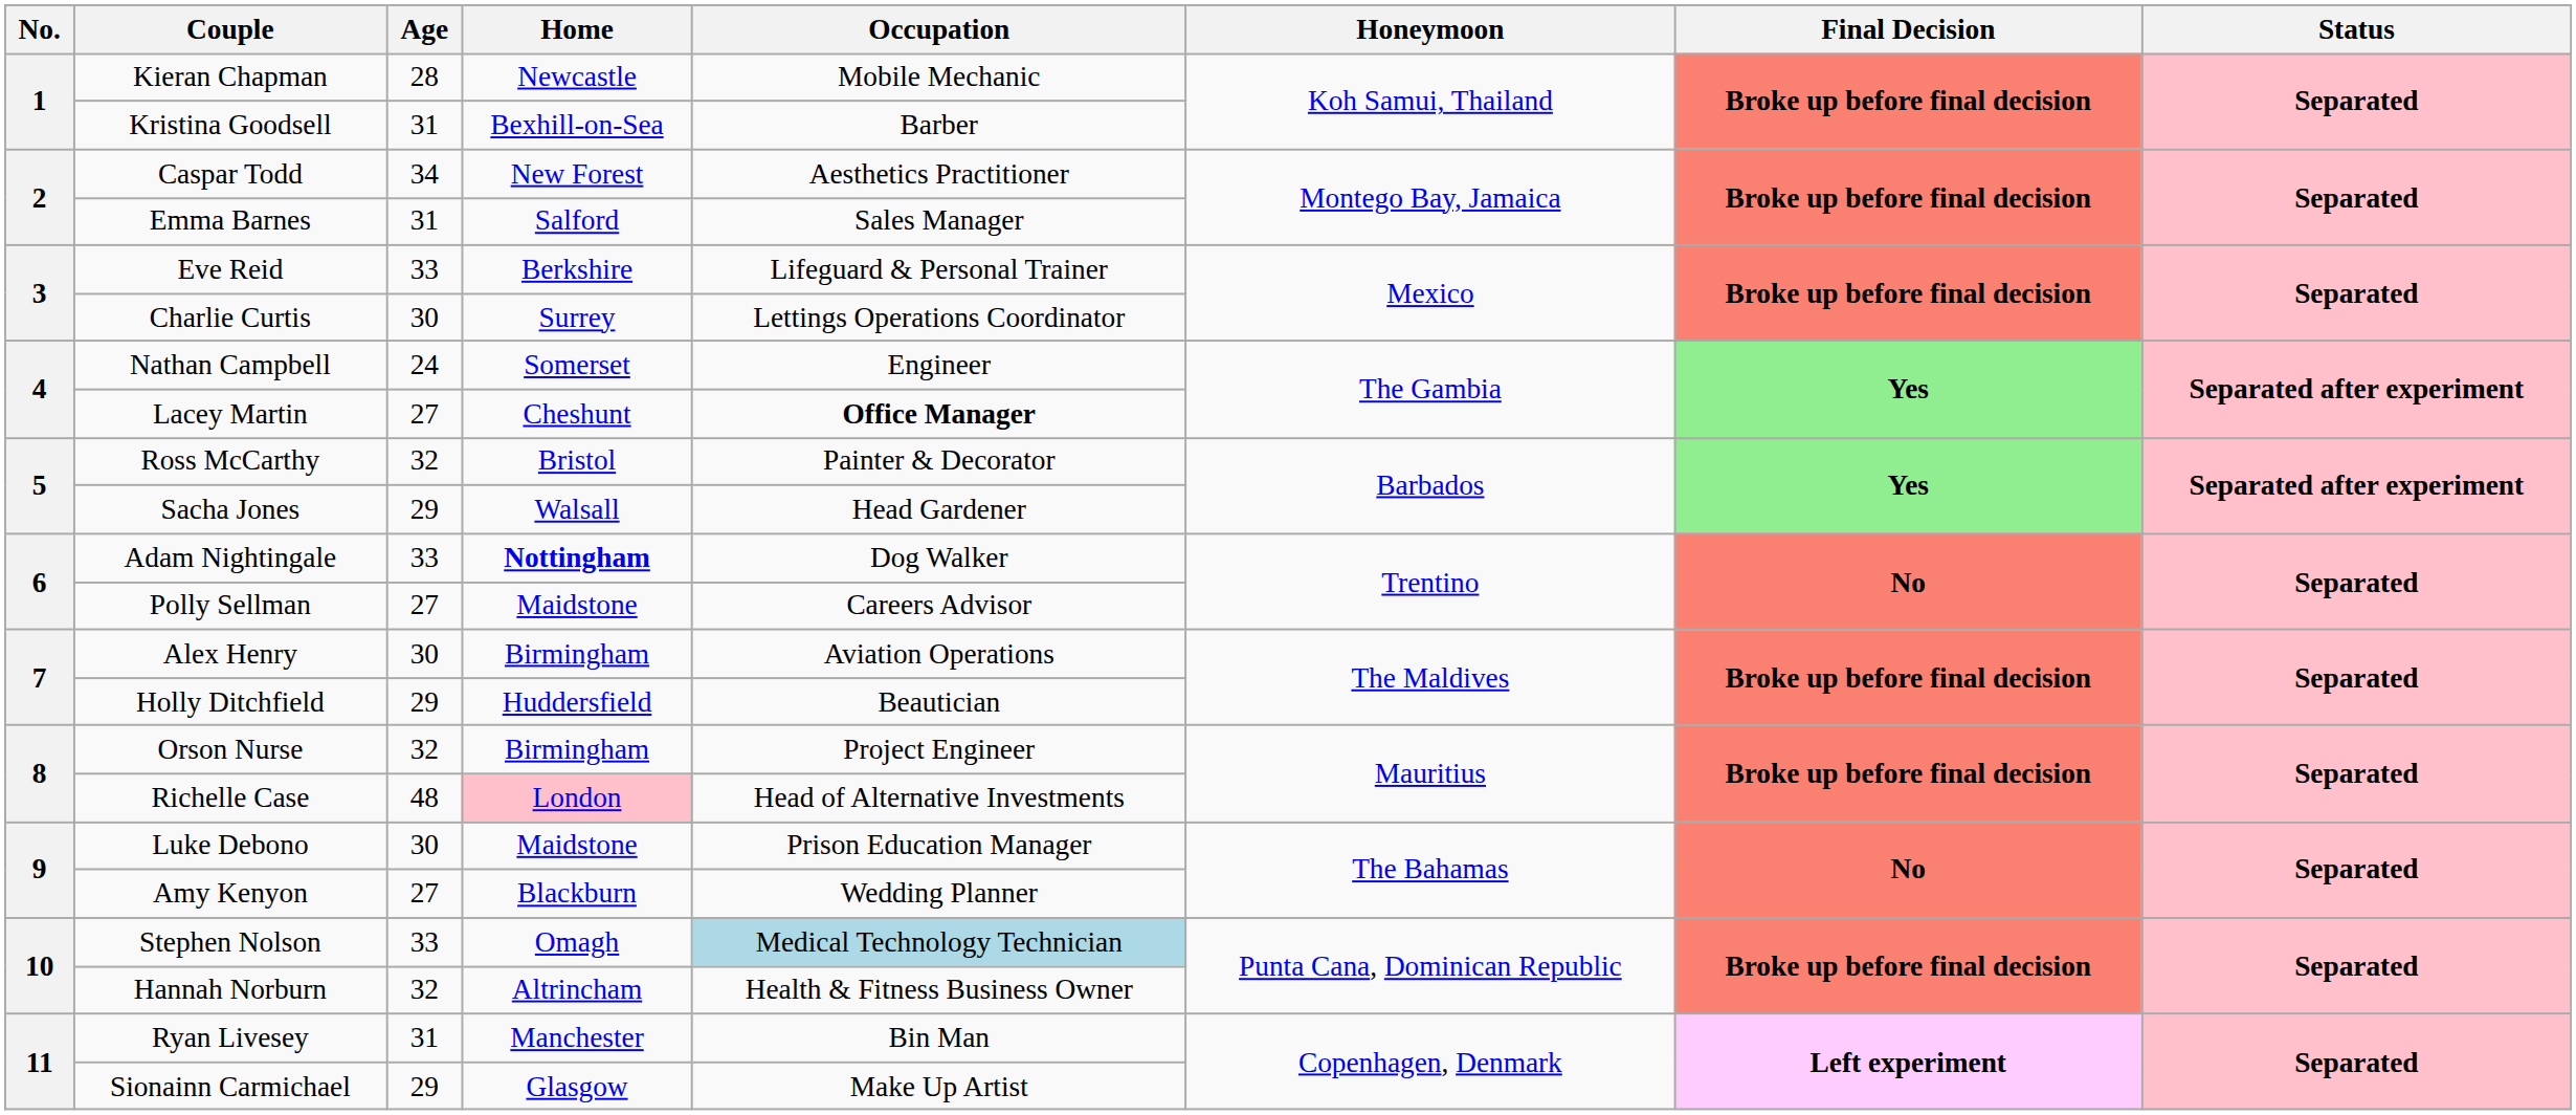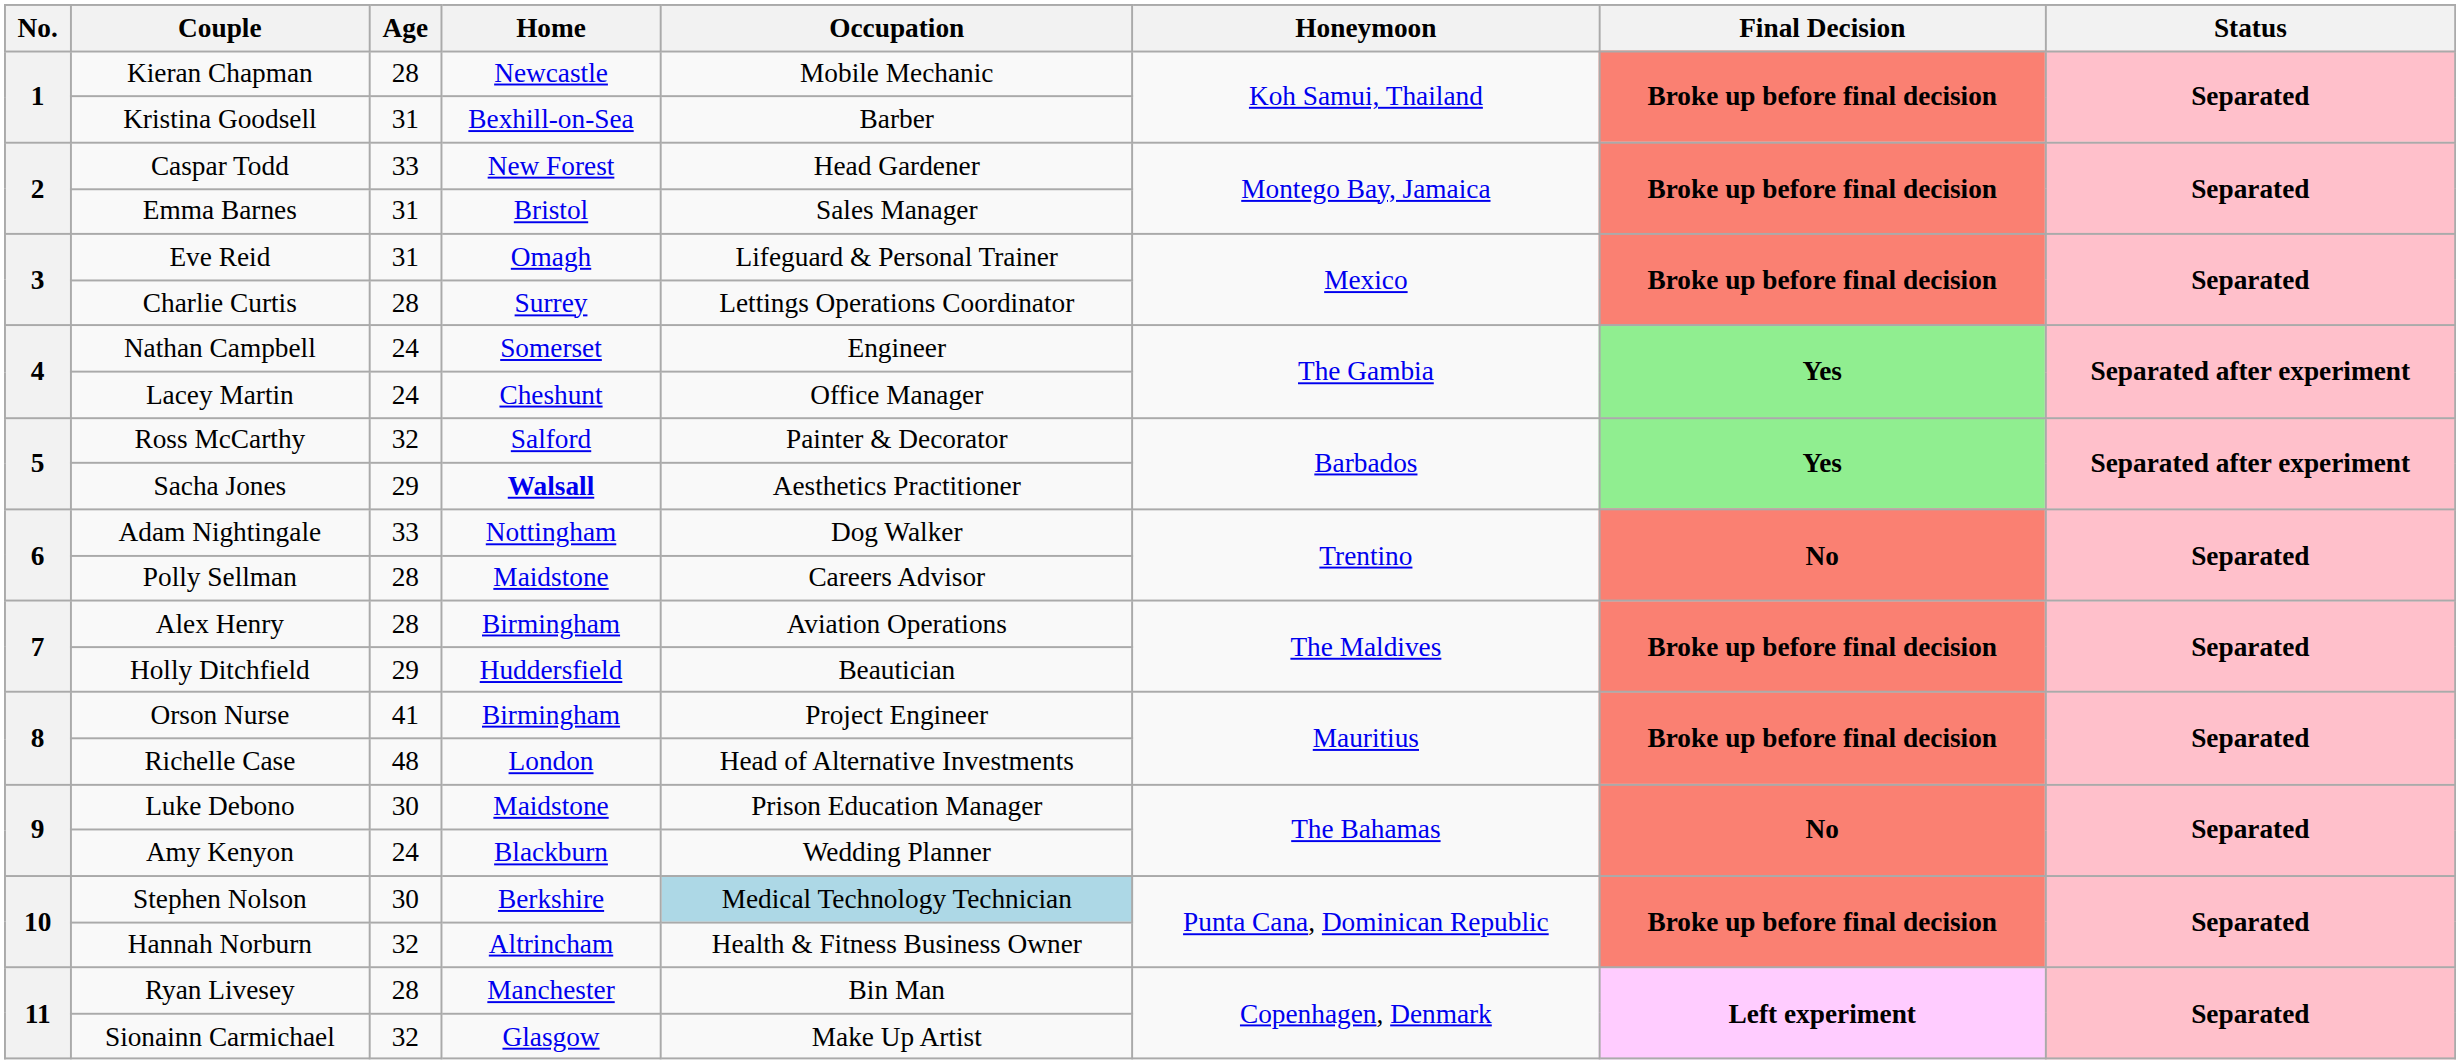Caspar Todd | Age: 34 -> 33
Caspar Todd | Occupation: Aesthetics Practitioner -> Head Gardener
Emma Barnes | Home: Salford -> Bristol
Eve Reid | Age: 33 -> 31
Eve Reid | Home: Berkshire -> Omagh
Charlie Curtis | Age: 30 -> 28
Lacey Martin | Age: 27 -> 24
Lacey Martin | Occupation: bold -> normal
Ross McCarthy | Home: Bristol -> Salford
Sacha Jones | Home: normal -> bold
Sacha Jones | Occupation: Head Gardener -> Aesthetics Practitioner
Adam Nightingale | Home: bold -> normal
Polly Sellman | Age: 27 -> 28
Alex Henry | Age: 30 -> 28
Orson Nurse | Age: 32 -> 41
Richelle Case | Home: pink background -> no background
Amy Kenyon | Age: 27 -> 24
Stephen Nolson | Age: 33 -> 30
Stephen Nolson | Home: Omagh -> Berkshire
Ryan Livesey | Age: 31 -> 28
Sionainn Carmichael | Age: 29 -> 32
